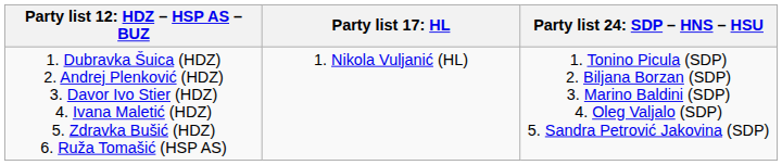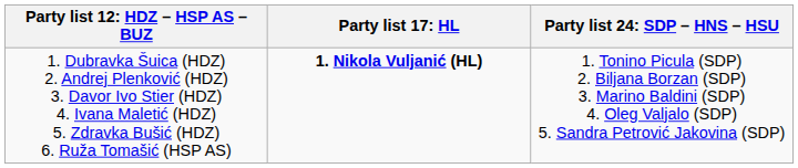row 2 | column 2: normal -> bold
